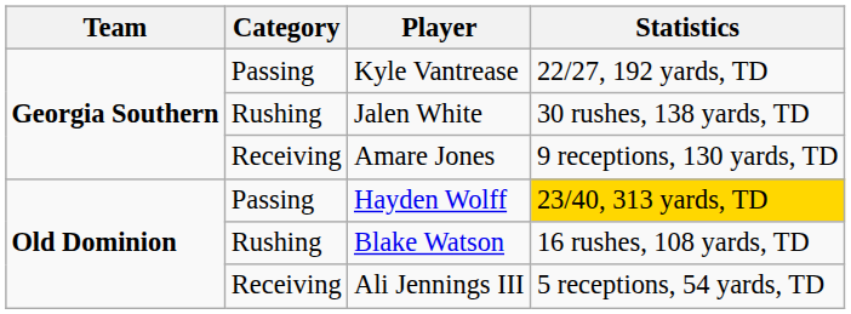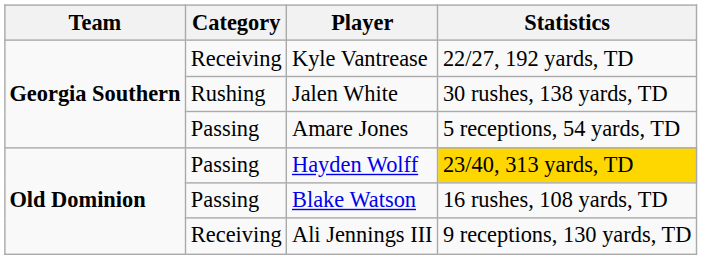Kyle Vantrease | Category: Passing -> Receiving
Amare Jones | Category: Receiving -> Passing
Amare Jones | Statistics: 9 receptions, 130 yards, TD -> 5 receptions, 54 yards, TD
Blake Watson | Category: Rushing -> Passing
Ali Jennings III | Statistics: 5 receptions, 54 yards, TD -> 9 receptions, 130 yards, TD
